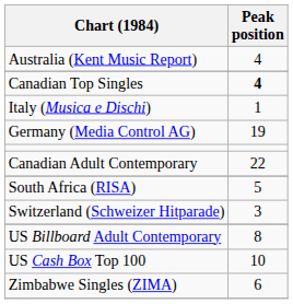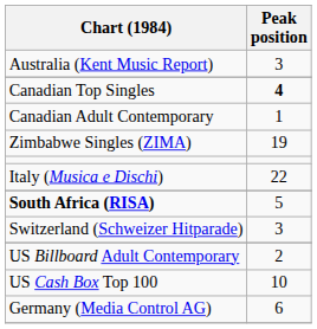row 2 | Peak position: 4 -> 3
row 4 | Chart (1984): Italy (Musica e Dischi) -> Canadian Adult Contemporary
row 5 | Chart (1984): Germany (Media Control AG) -> Zimbabwe Singles (ZIMA)
row 7 | Chart (1984): Canadian Adult Contemporary -> Italy (Musica e Dischi)
row 8 | Chart (1984): normal -> bold
row 10 | Peak position: 8 -> 2
row 12 | Chart (1984): Zimbabwe Singles (ZIMA) -> Germany (Media Control AG)
